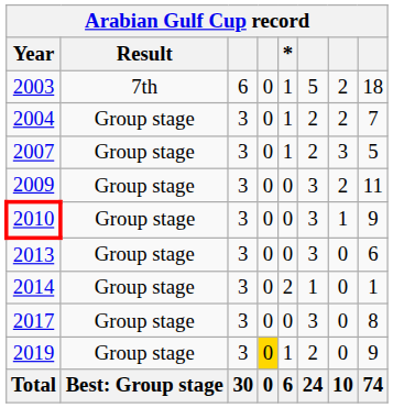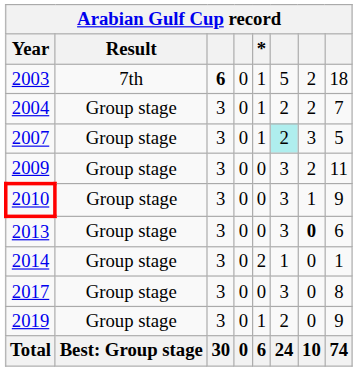2003 | column 3: normal -> bold
2007 | column 6: no background -> paleturquoise background
2013 | column 7: normal -> bold
2019 | column 4: gold background -> no background
